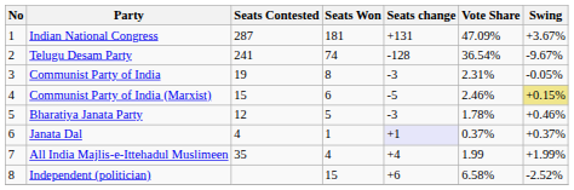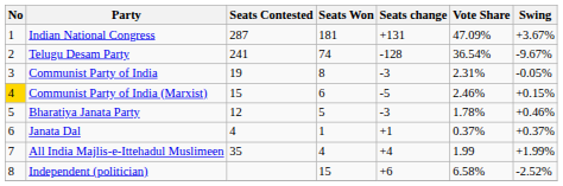Communist Party of India (Marxist) | No: no background -> gold background
Communist Party of India (Marxist) | Swing: khaki background -> no background
Janata Dal | Seats change: lavender background -> no background
